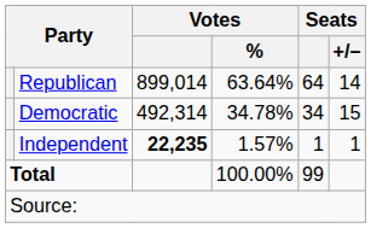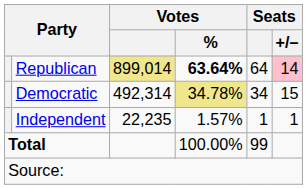Republican | Votes: no background -> khaki background
Republican | Votes / %: normal -> bold
Republican | Seats / +/–: no background -> pink background
Democratic | Votes / %: no background -> khaki background
Independent | Votes: bold -> normal
